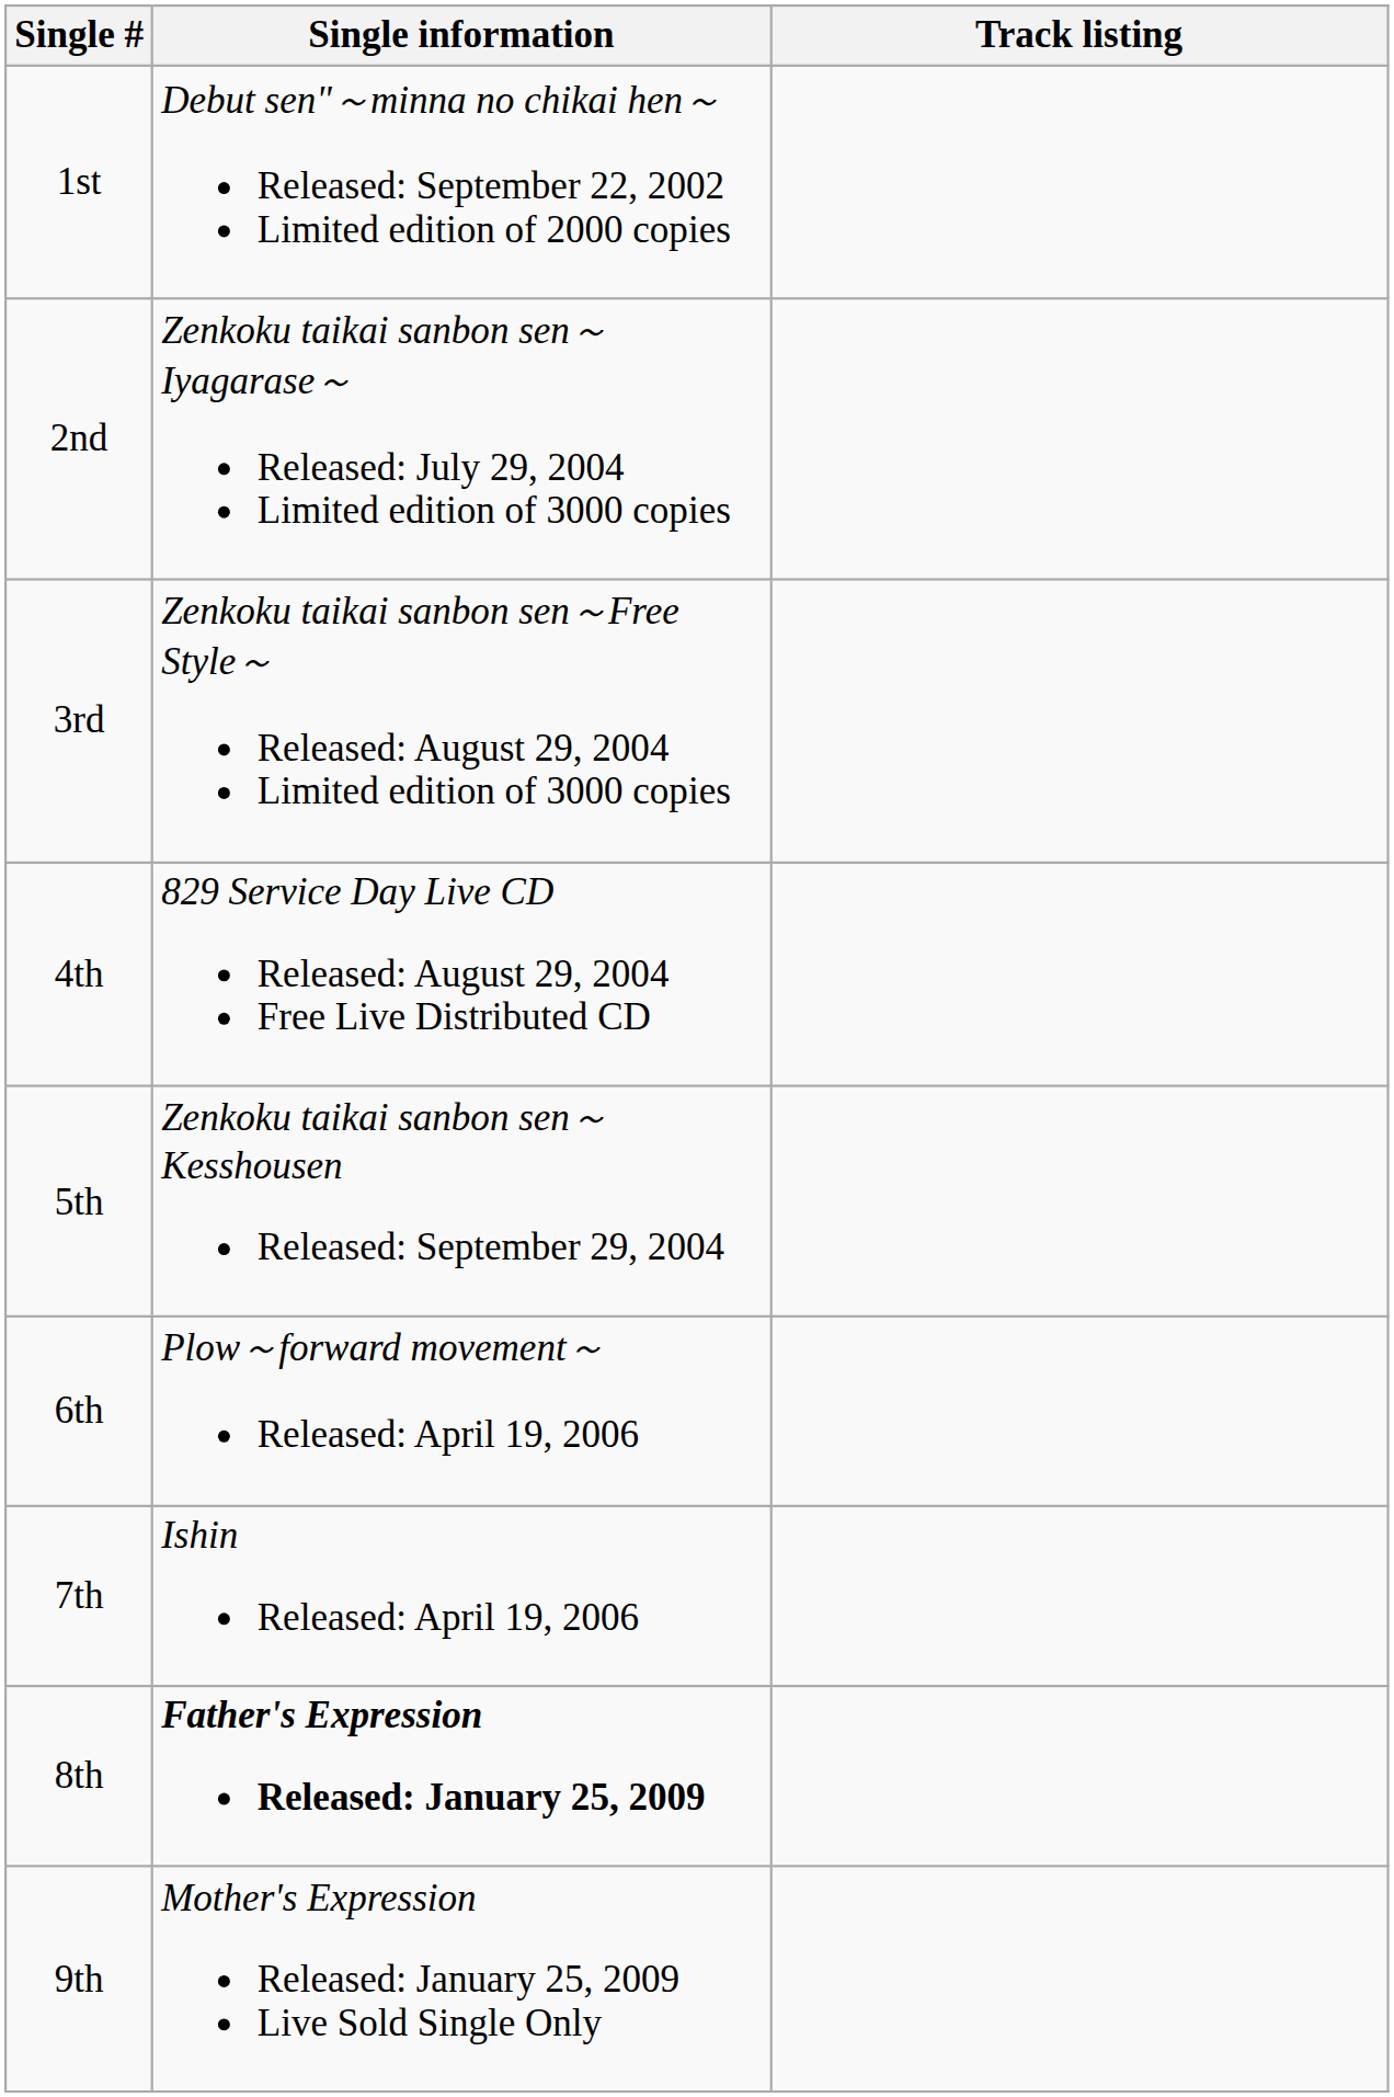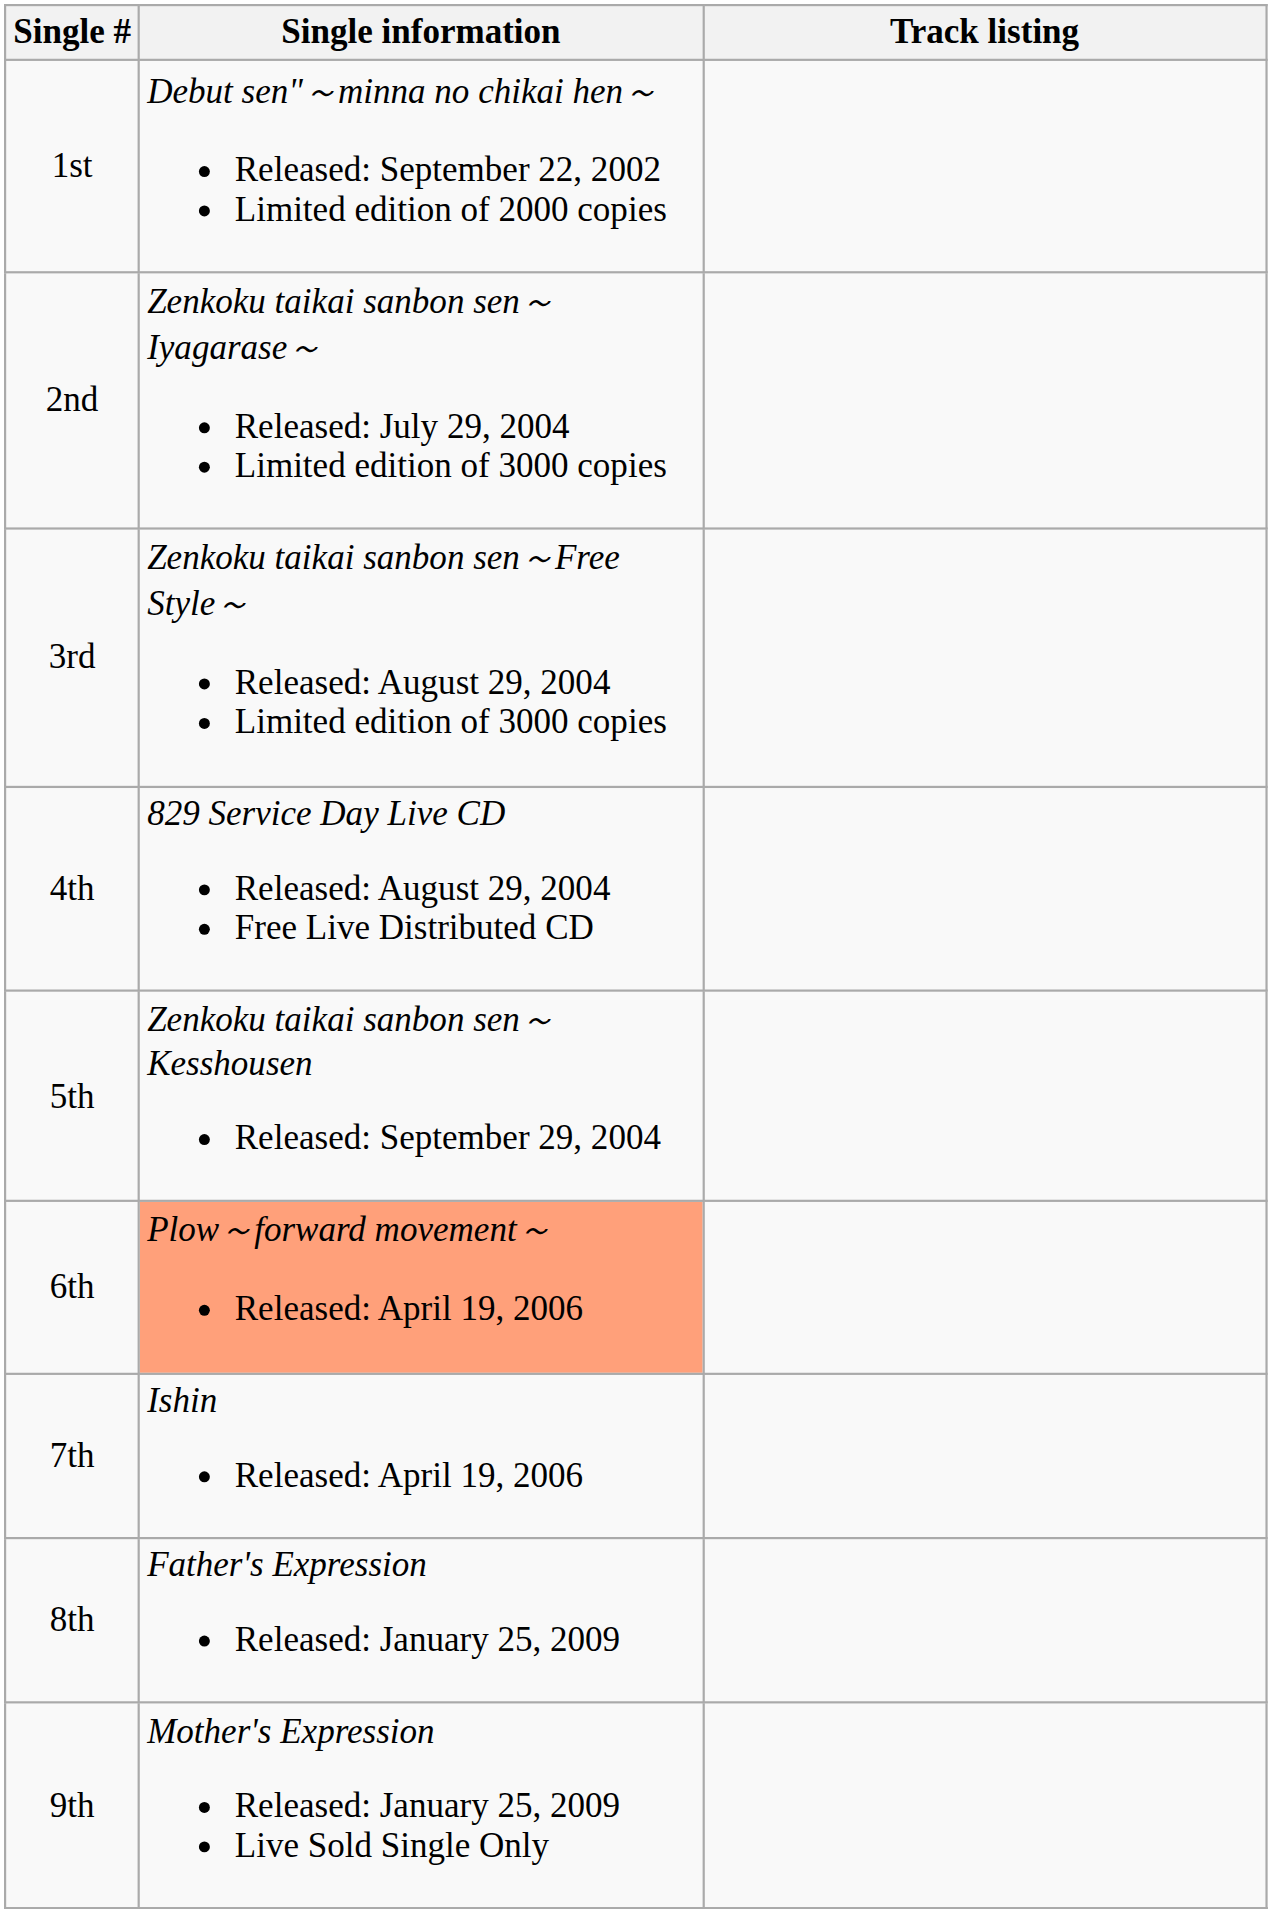6th | Single information: no background -> lightsalmon background
8th | Single information: bold -> normal
